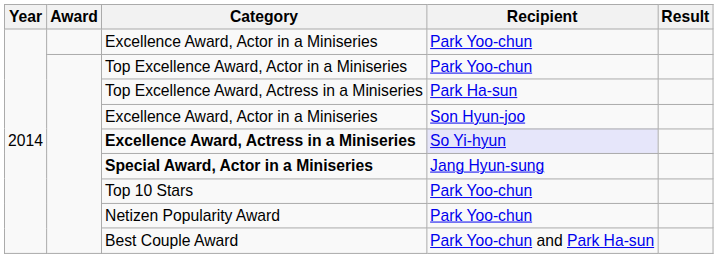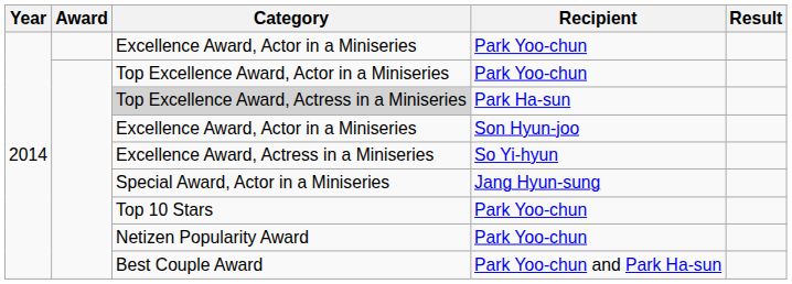Top Excellence Award, Actress in a Miniseries | Category: no background -> lightgrey background
Excellence Award, Actress in a Miniseries | Category: bold -> normal
Excellence Award, Actress in a Miniseries | Recipient: lavender background -> no background
Special Award, Actor in a Miniseries | Category: bold -> normal
